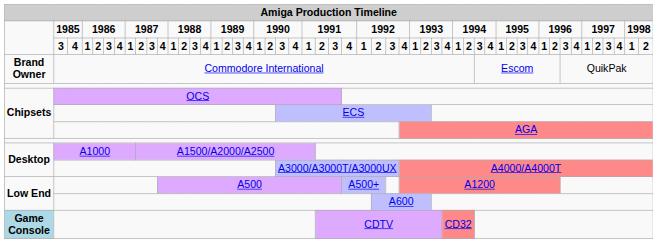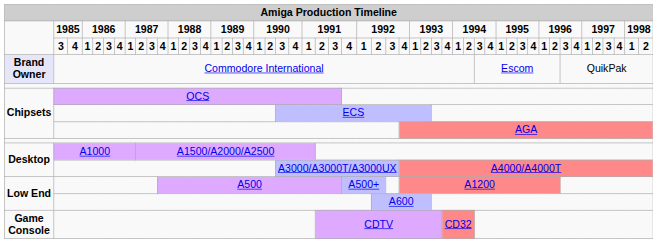Brand Owner | column 1: no background -> lavender background
Game Console | column 1: lightblue background -> no background
